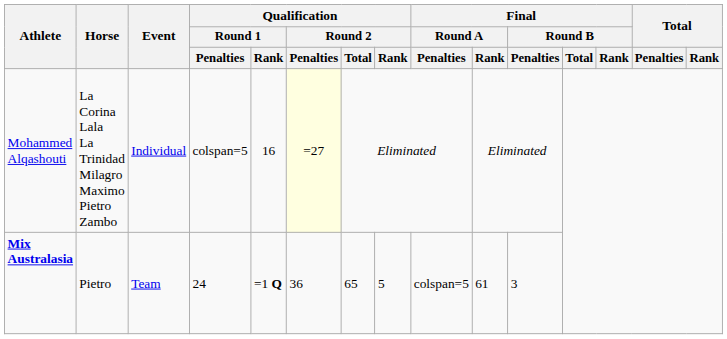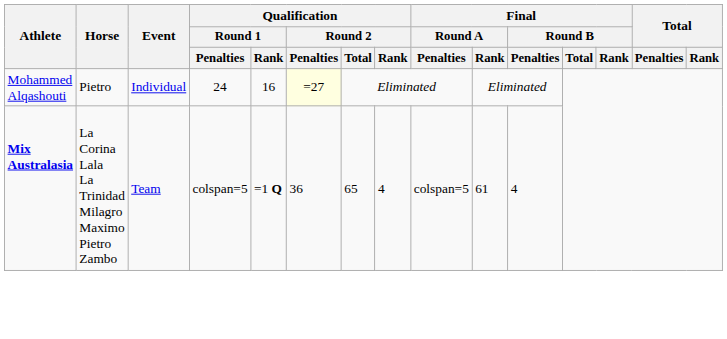Mohammed Alqashouti | Horse: La Corina Lala La Trinidad Milagro Maximo Pietro Zambo -> Pietro
Mohammed Alqashouti | Qualification / Round 1 / Penalties: colspan=5 -> 24
Mix Australasia | Horse: Pietro -> La Corina Lala La Trinidad Milagro Maximo Pietro Zambo
Mix Australasia | Qualification / Round 1 / Penalties: 24 -> colspan=5
Mix Australasia | Qualification / Round 2 / Rank: 5 -> 4
Mix Australasia | Final / Round B / Penalties: 3 -> 4
